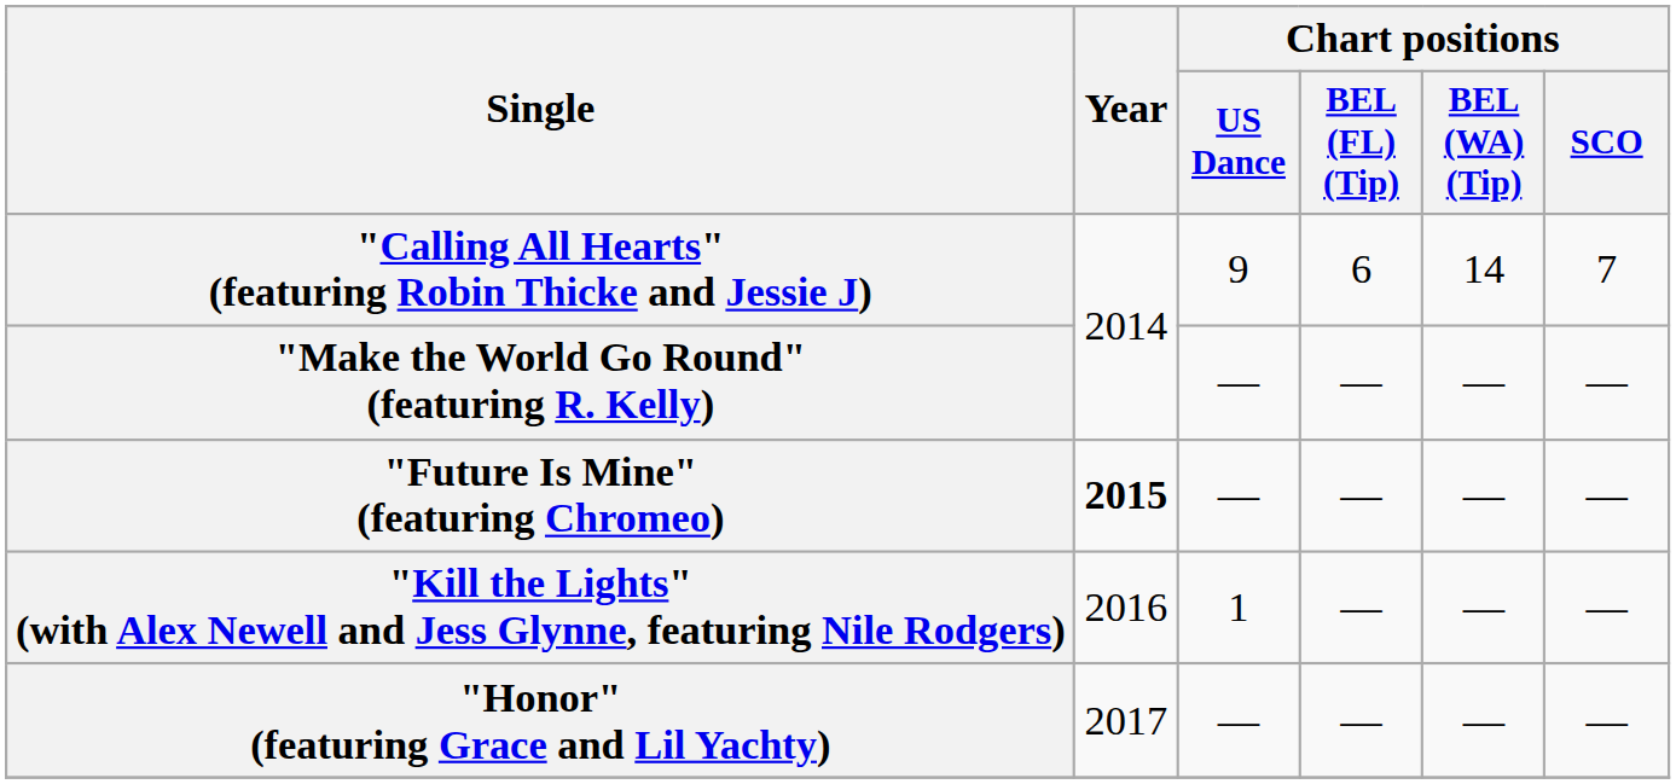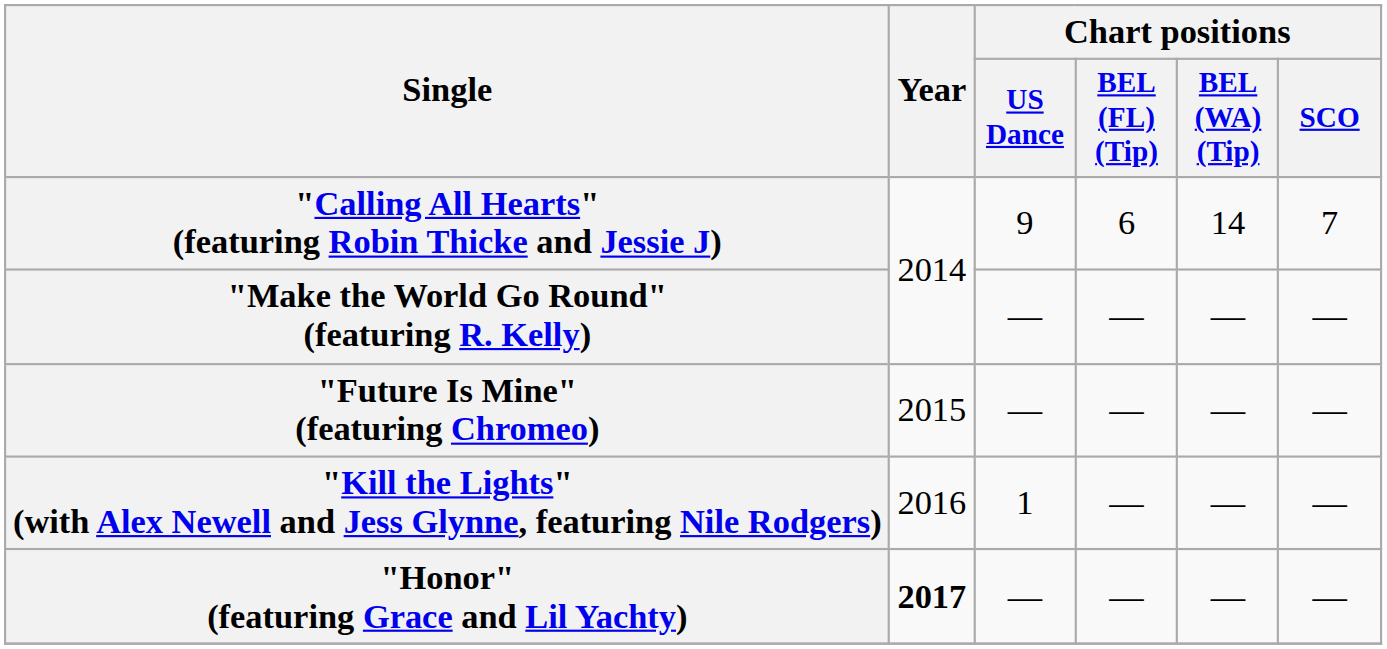"Future Is Mine" (featuring Chromeo) | Year: bold -> normal
"Honor" (featuring Grace and Lil Yachty) | Year: normal -> bold
